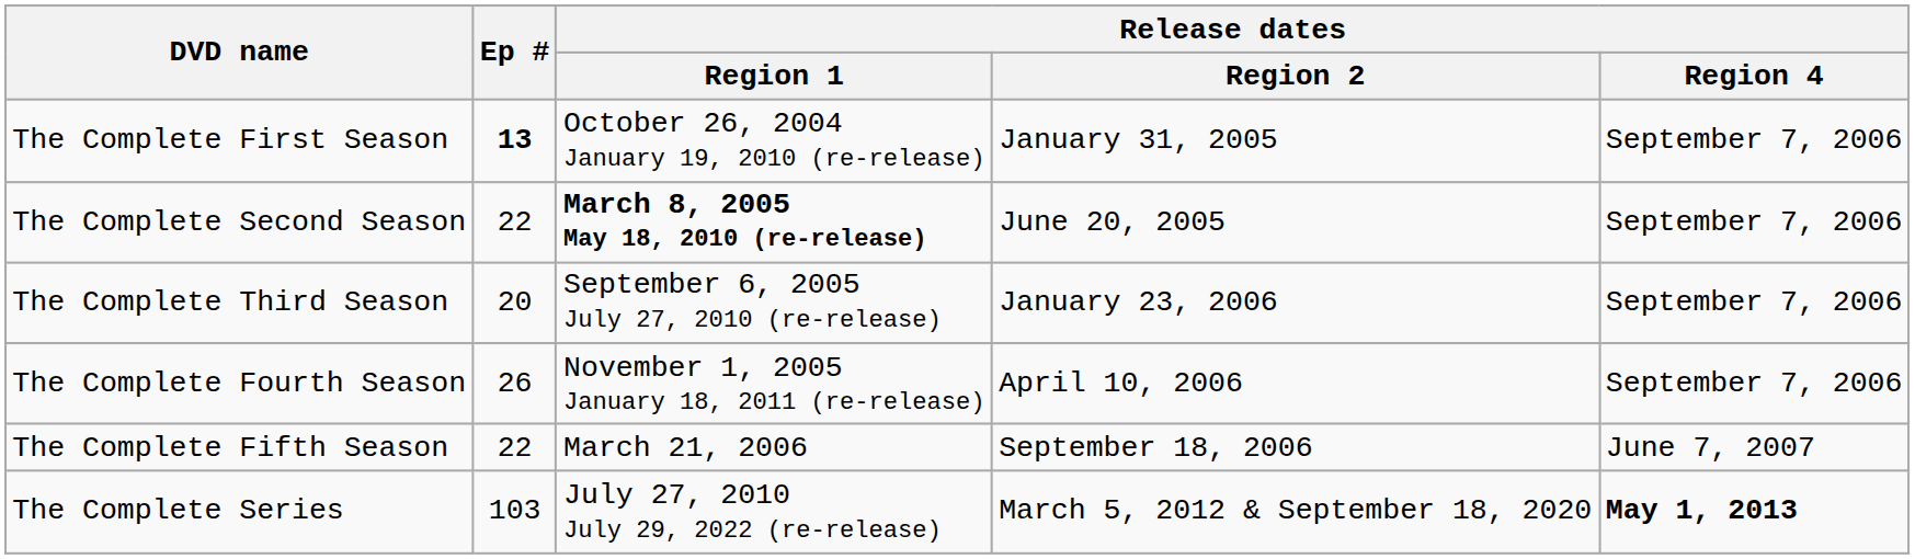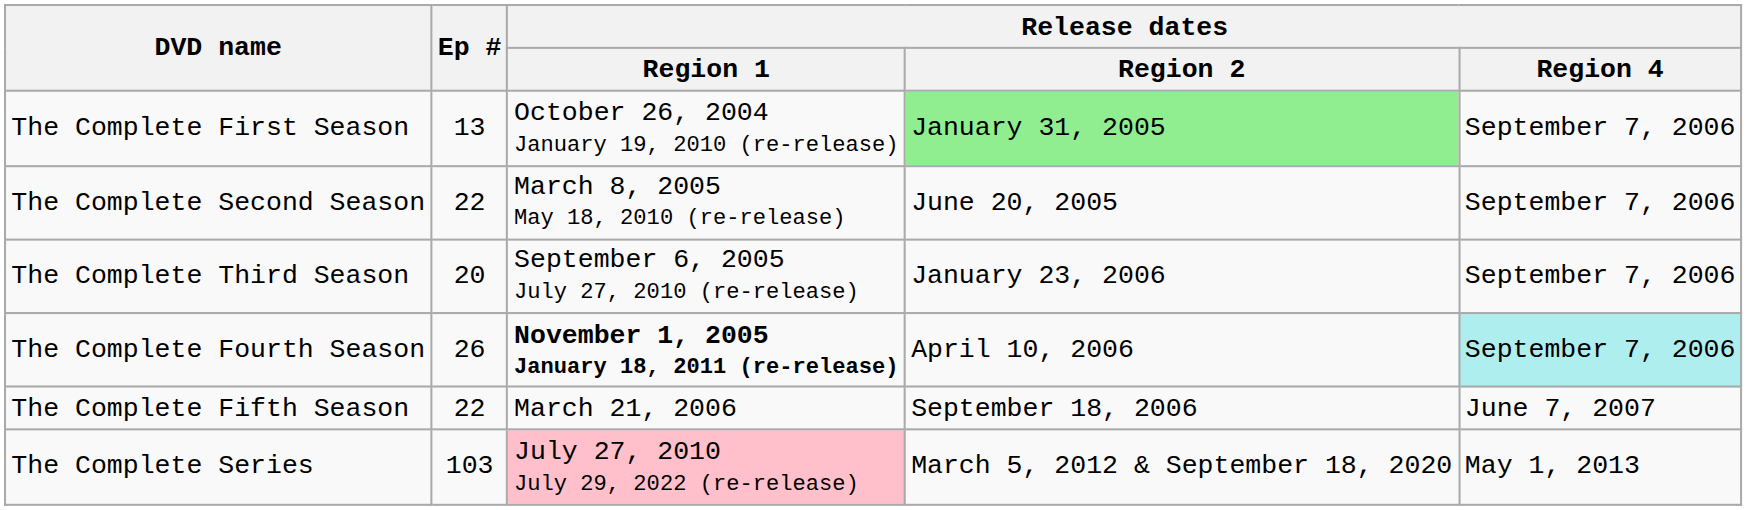The Complete First Season | Ep #: bold -> normal
The Complete First Season | Release dates / Region 2: no background -> lightgreen background
The Complete Second Season | Release dates / Region 1: bold -> normal
The Complete Fourth Season | Release dates / Region 1: normal -> bold
The Complete Fourth Season | Release dates / Region 4: no background -> paleturquoise background
The Complete Series | Release dates / Region 1: no background -> pink background
The Complete Series | Release dates / Region 4: bold -> normal
